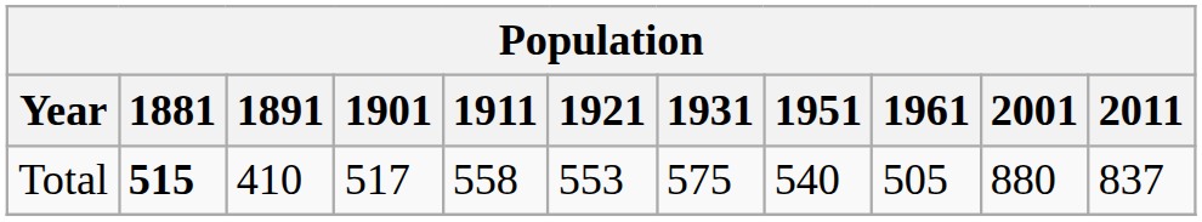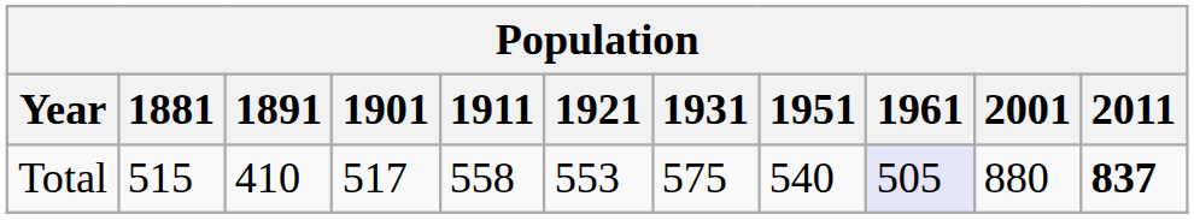row 3 | 1881: bold -> normal
row 3 | 1961: no background -> lavender background
row 3 | 2011: normal -> bold
